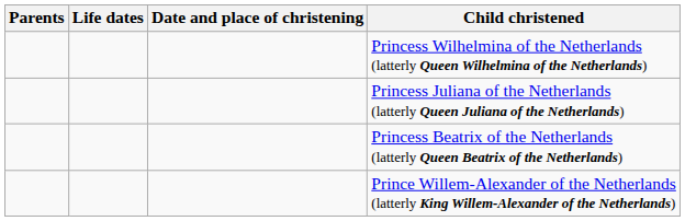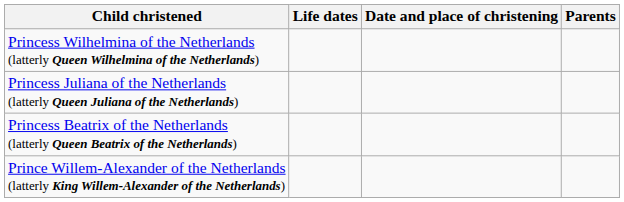columns swapped: Child christened <-> Parents
